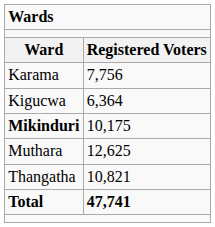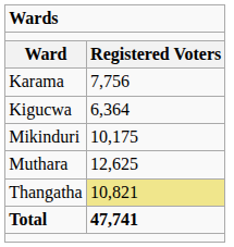row 6 | column 1: bold -> normal
row 8 | column 2: no background -> khaki background
